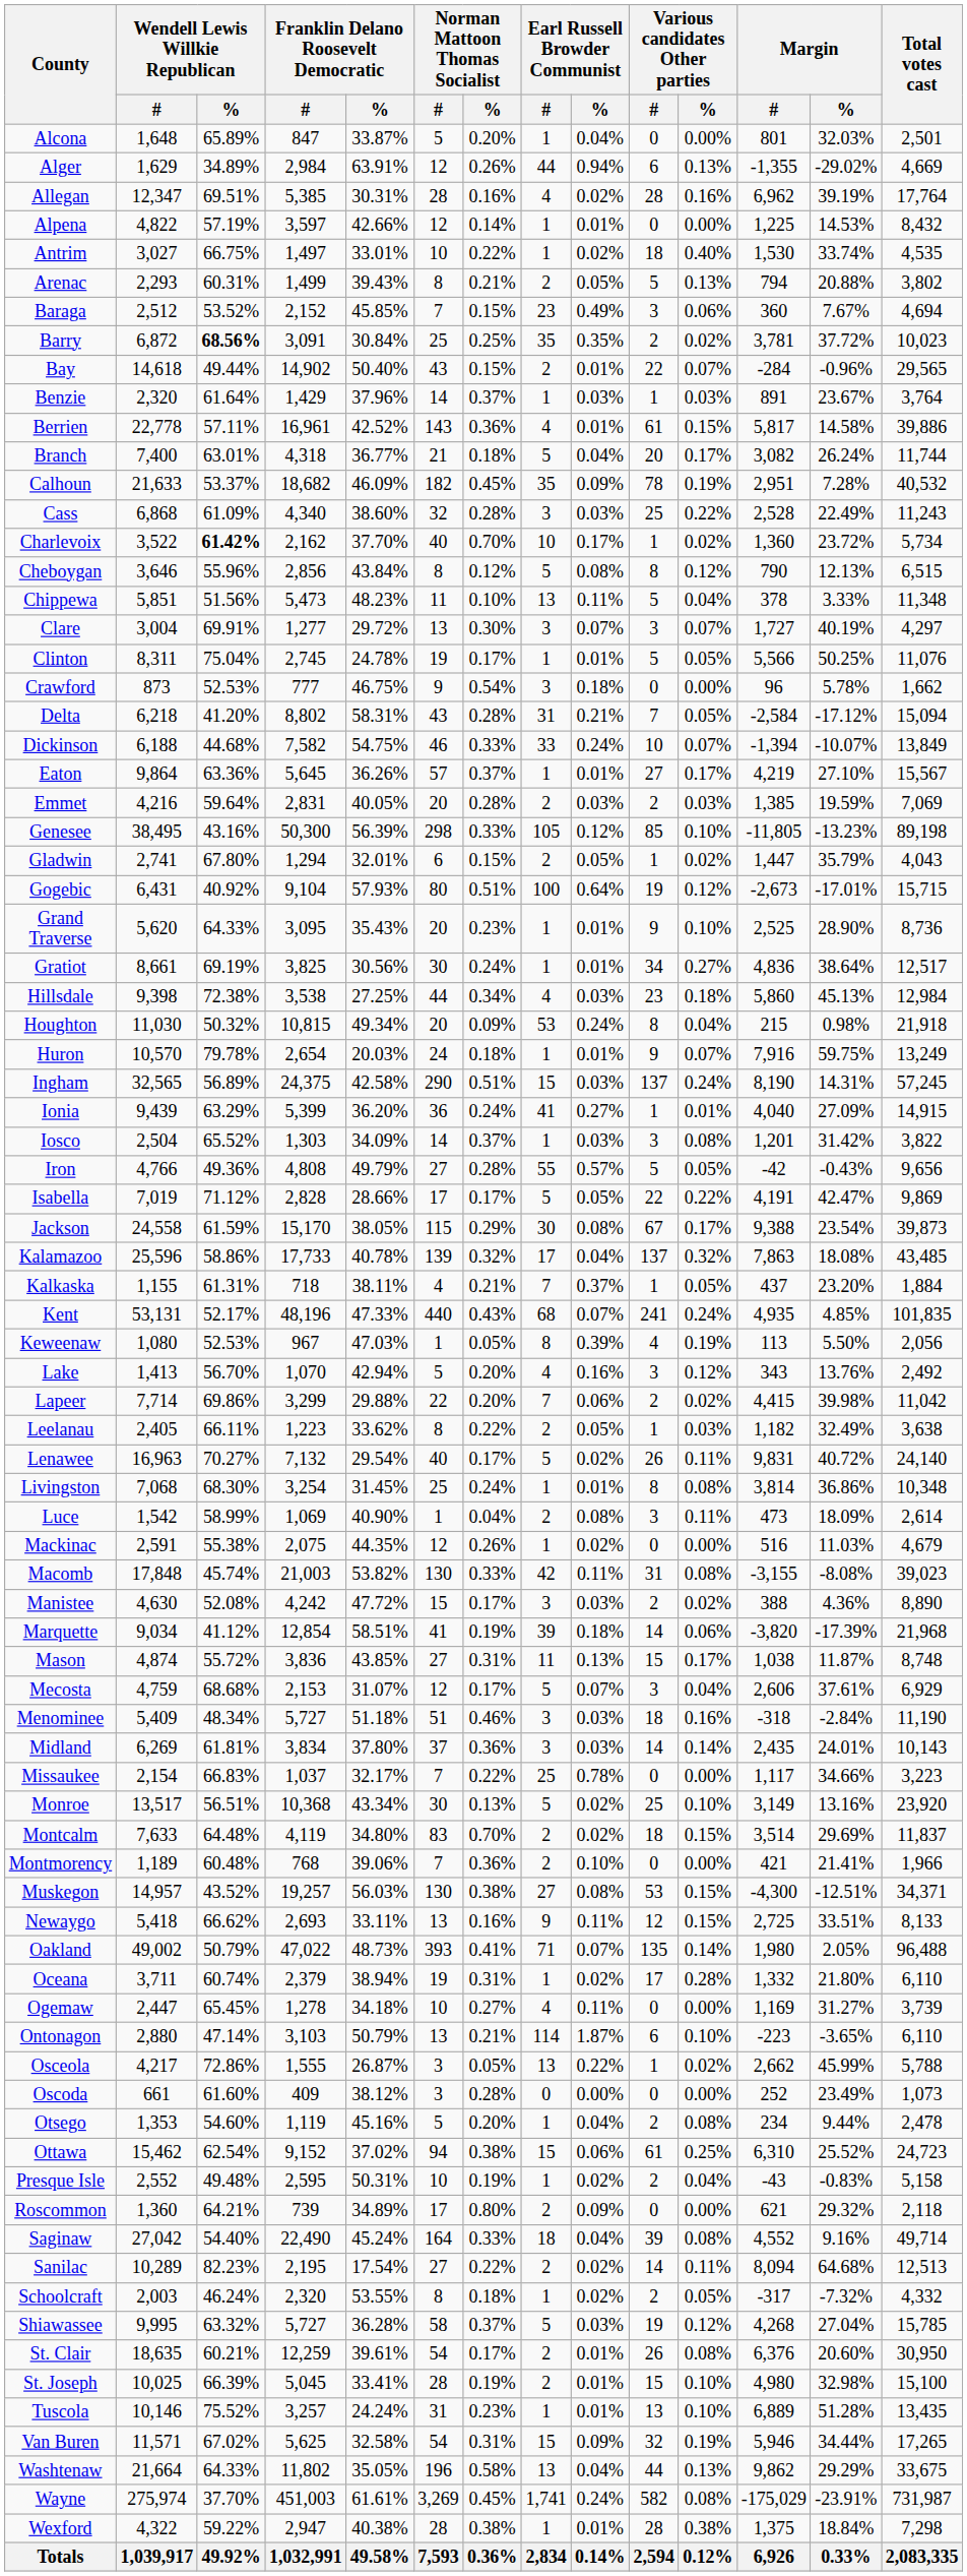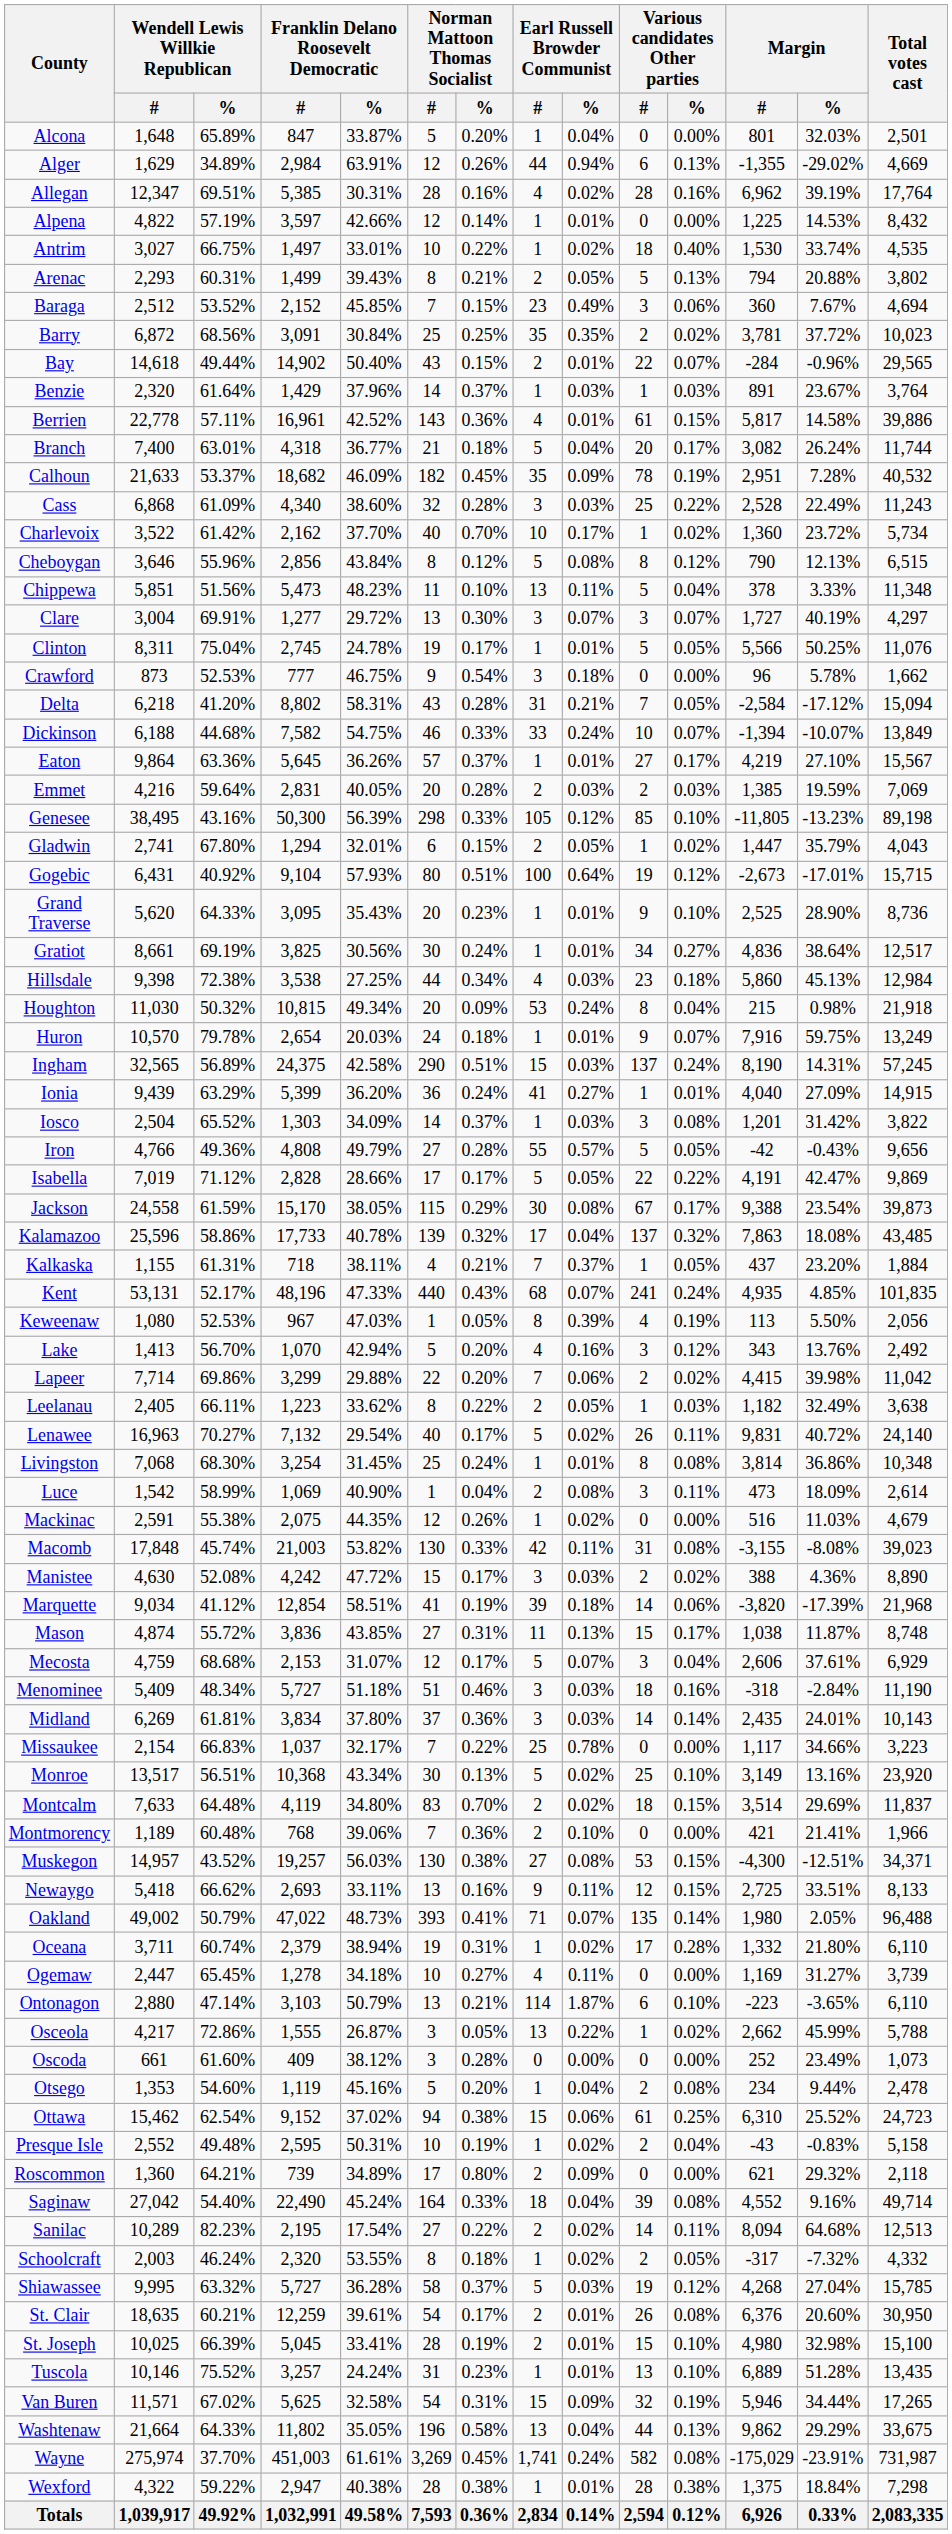Barry | Wendell Lewis Willkie Republican / %: bold -> normal
Charlevoix | Wendell Lewis Willkie Republican / %: bold -> normal
